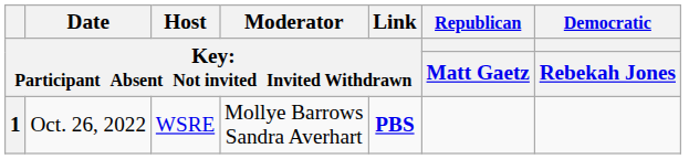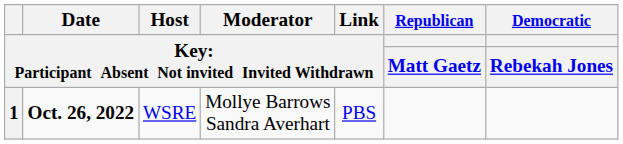1 | column 2: normal -> bold
1 | column 5: bold -> normal
